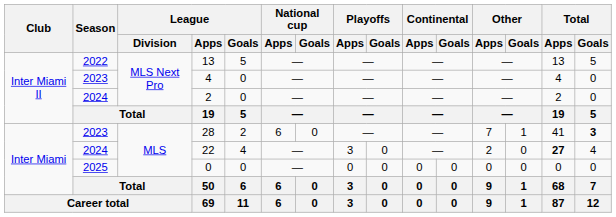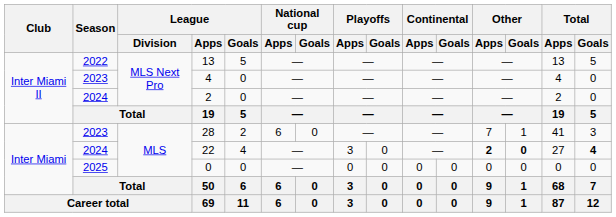28 | Total / Goals: bold -> normal
22 | Other / Apps: normal -> bold
22 | Other / Goals: normal -> bold
22 | Total / Apps: bold -> normal
22 | Total / Goals: normal -> bold
